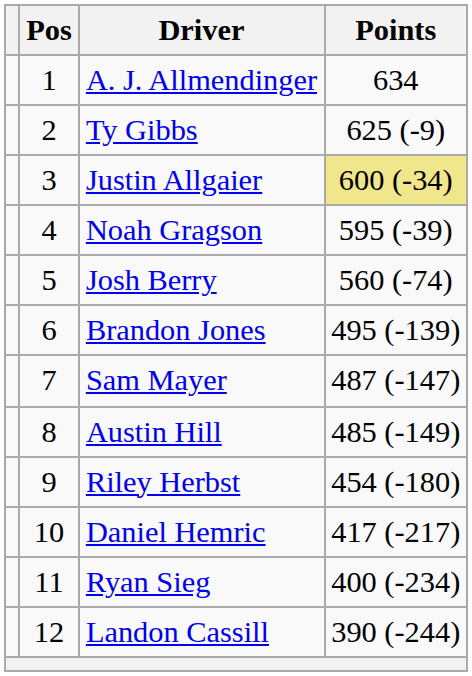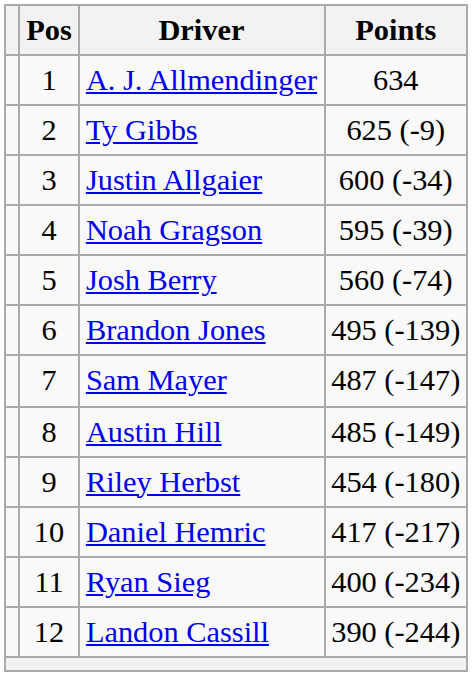Justin Allgaier | Points: khaki background -> no background
